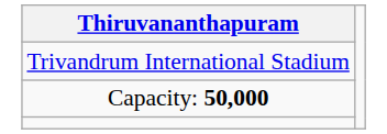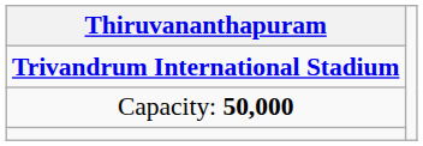Trivandrum International Stadium | Thiruvananthapuram: normal -> bold
